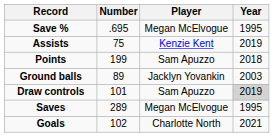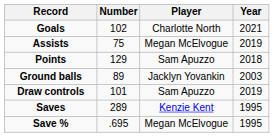rows swapped: Goals <-> Save %
Assists | Player: Kenzie Kent -> Megan McElvogue
Points | Number: 199 -> 129
Draw controls | Year: lightgrey background -> no background
Saves | Player: Megan McElvogue -> Kenzie Kent
